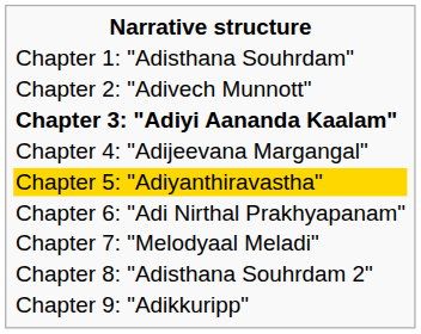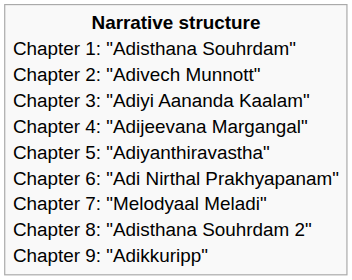row 4 | column 1: bold -> normal
row 6 | column 1: gold background -> no background
